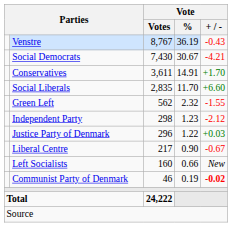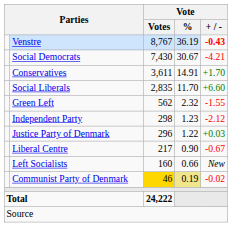Venstre | Vote / + / -: normal -> bold
Communist Party of Denmark | Vote / Votes: no background -> gold background
Communist Party of Denmark | Vote / %: no background -> khaki background
Communist Party of Denmark | Vote / + / -: bold -> normal
